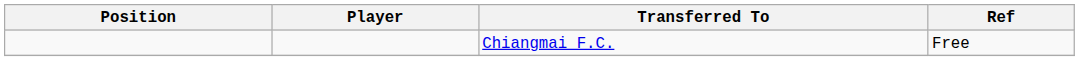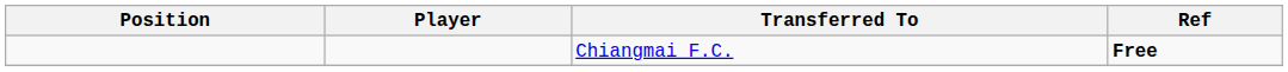Chiangmai F.C. | Ref: normal -> bold
